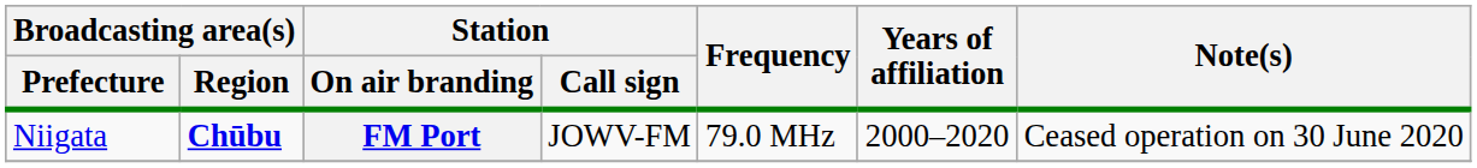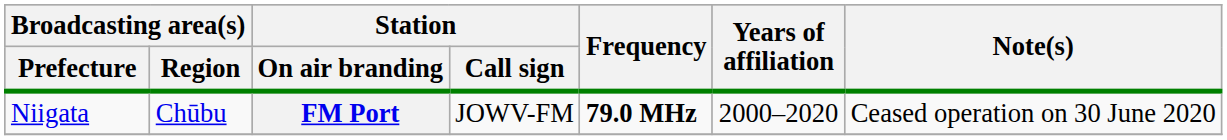FM Port | Broadcasting area(s) / Region: bold -> normal
FM Port | Frequency: normal -> bold
